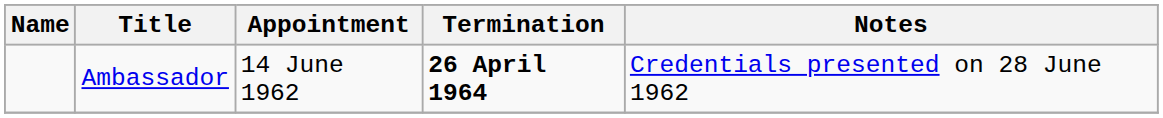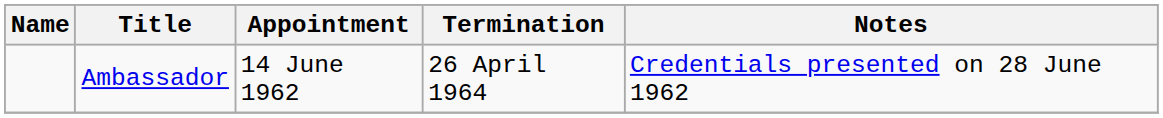Ambassador | Termination: bold -> normal
